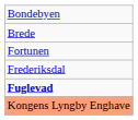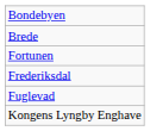row 5 | column 1: bold -> normal
row 6 | column 1: lightsalmon background -> no background
